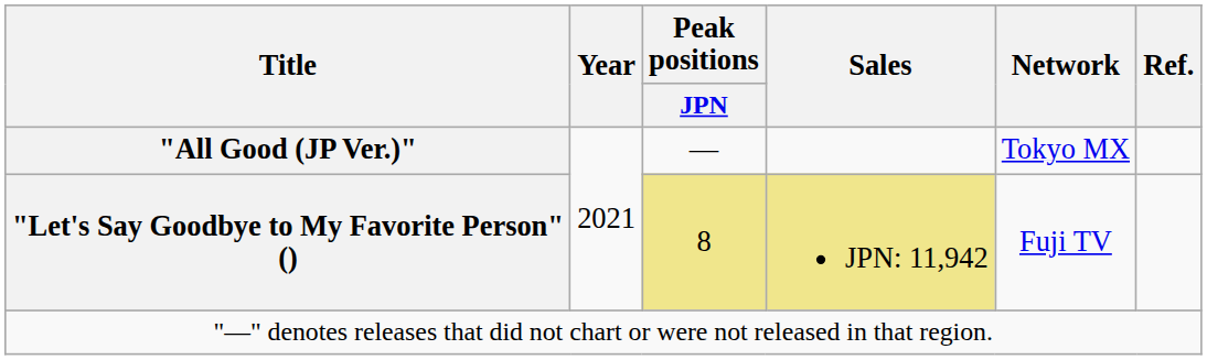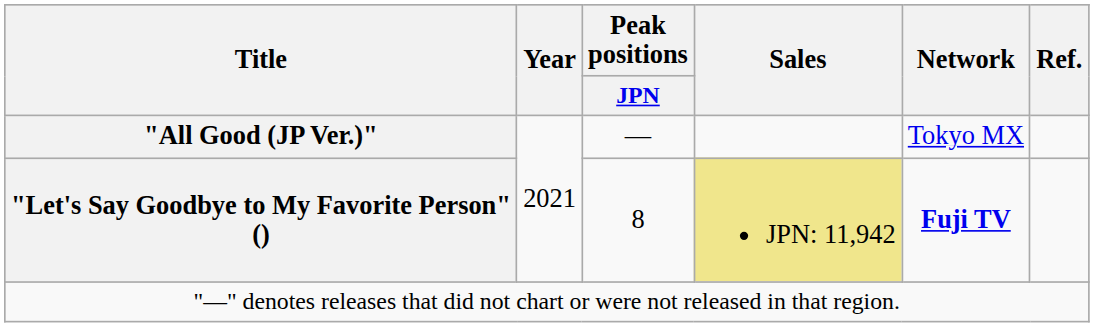"Let's Say Goodbye to My Favorite Person" () | Peak positions / JPN: khaki background -> no background
"Let's Say Goodbye to My Favorite Person" () | Network: normal -> bold
